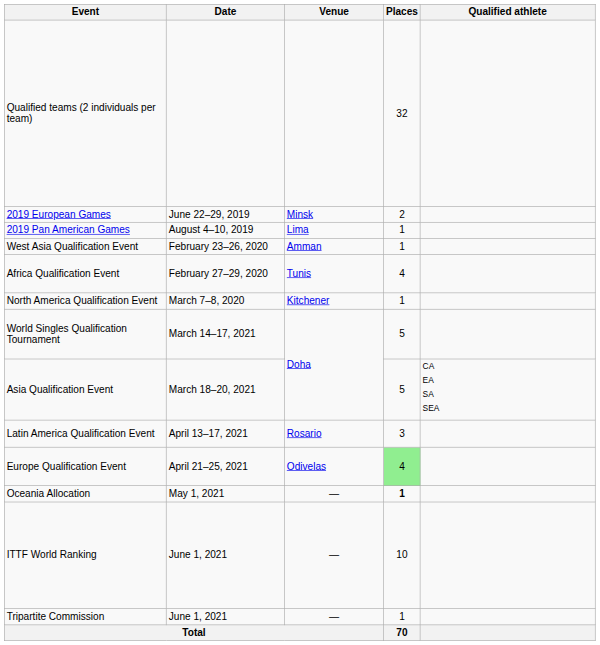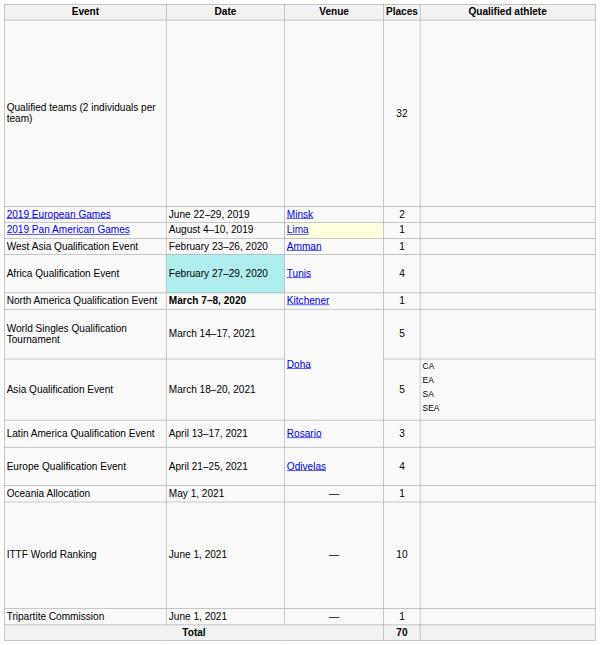2019 Pan American Games | Venue: no background -> lightyellow background
Africa Qualification Event | Date: no background -> paleturquoise background
North America Qualification Event | Date: normal -> bold
Europe Qualification Event | Places: lightgreen background -> no background
Oceania Allocation | Places: bold -> normal
